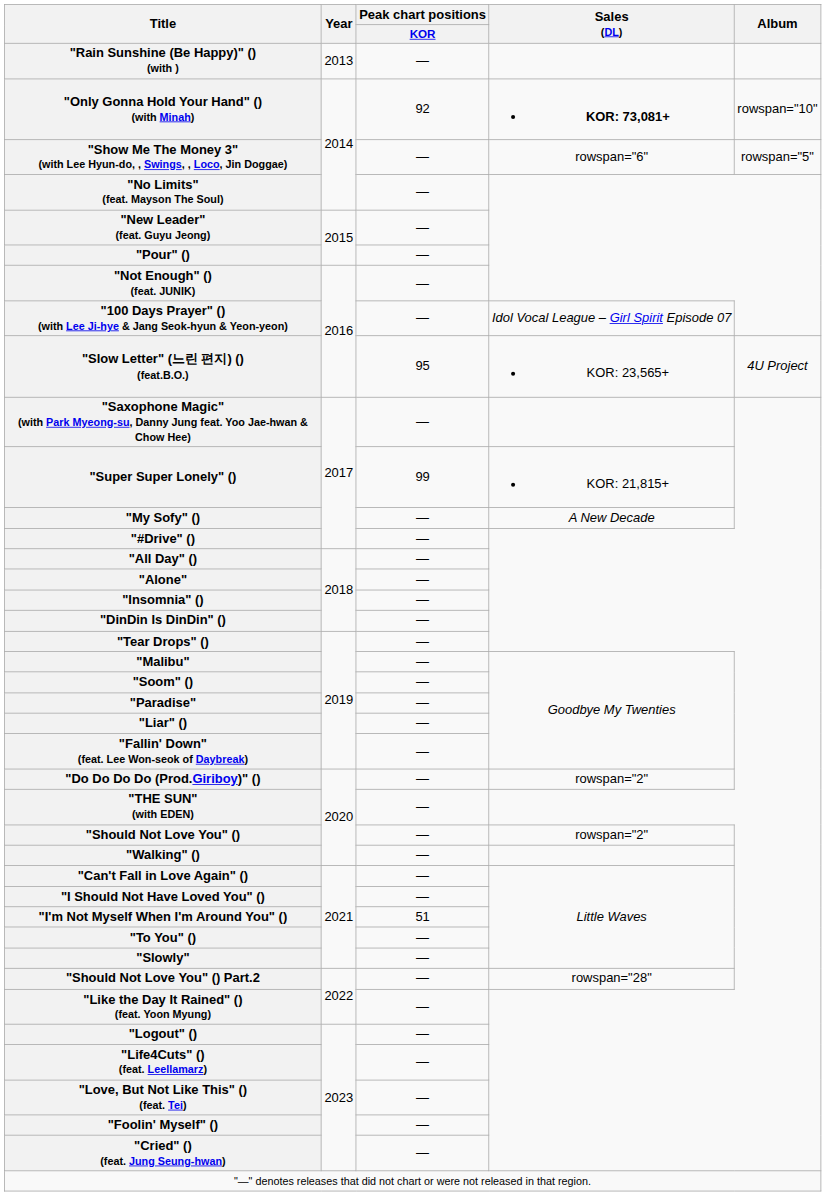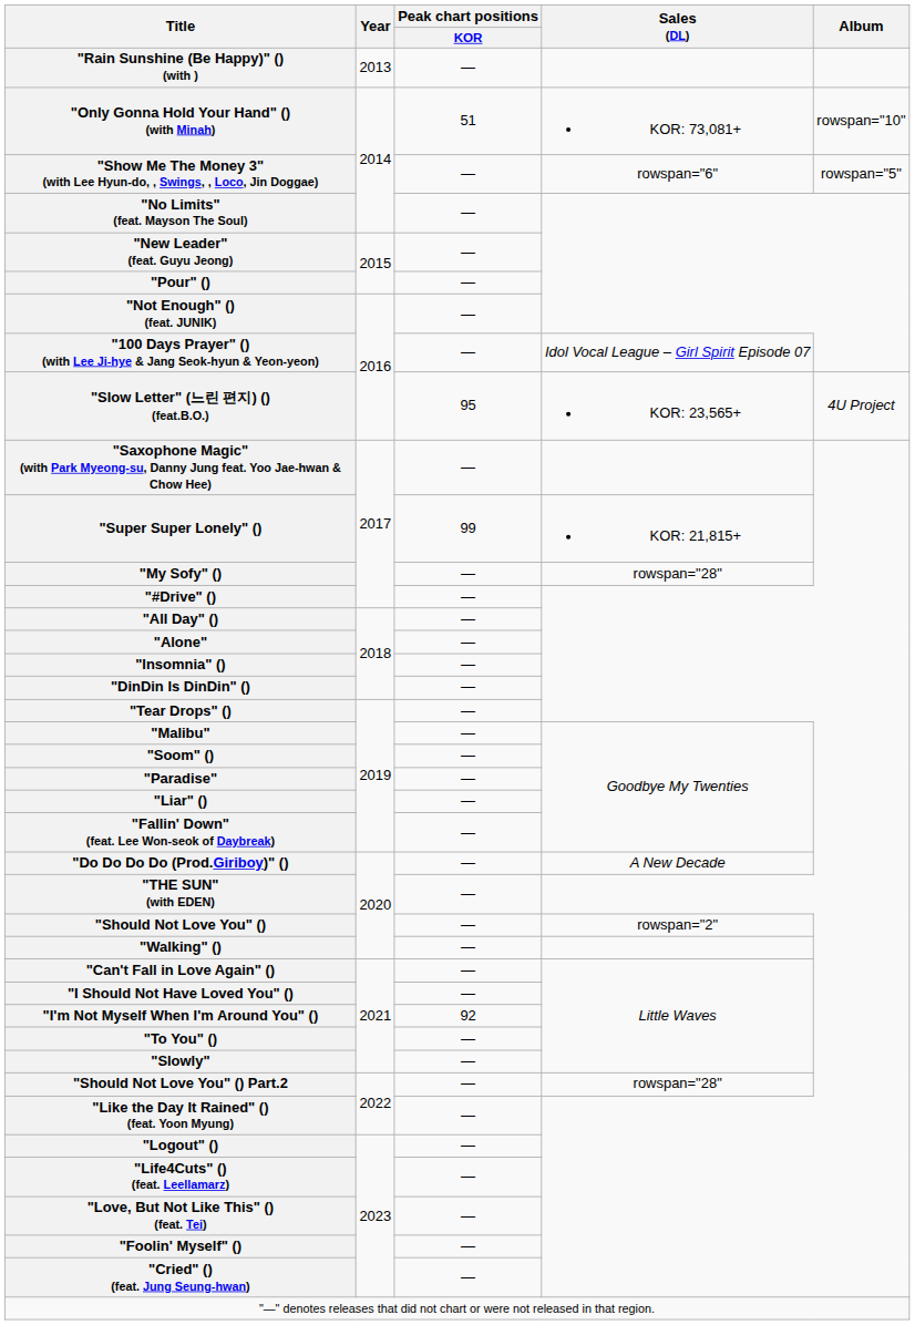"Only Gonna Hold Your Hand" () (with Minah) | Peak chart positions / KOR: 92 -> 51
"Only Gonna Hold Your Hand" () (with Minah) | Sales (DL): bold -> normal
"My Sofy" () | Sales (DL): A New Decade -> rowspan="28"
"Do Do Do Do (Prod.Giriboy)" () | Sales (DL): rowspan="2" -> A New Decade
"I'm Not Myself When I'm Around You" () | Peak chart positions / KOR: 51 -> 92
